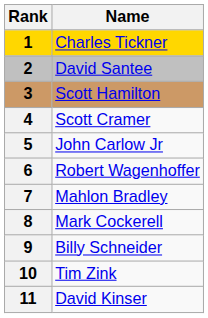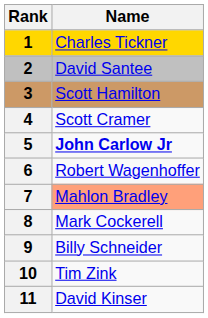John Carlow Jr | Name: normal -> bold
Mahlon Bradley | Name: no background -> lightsalmon background
